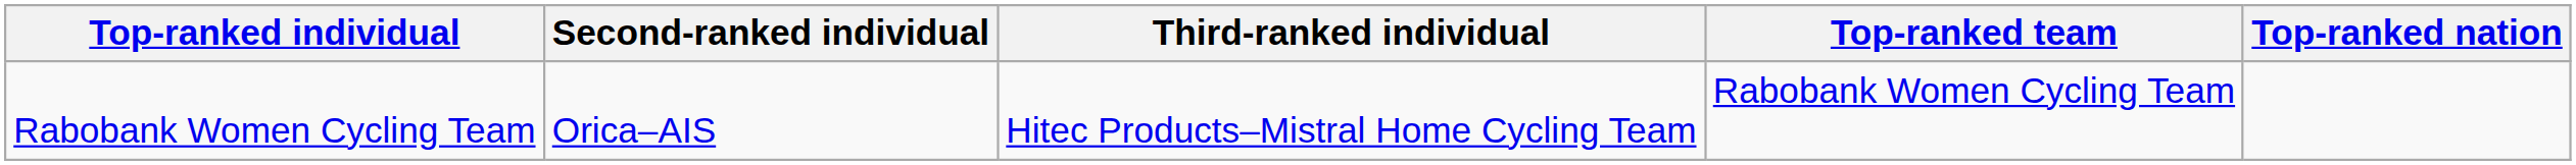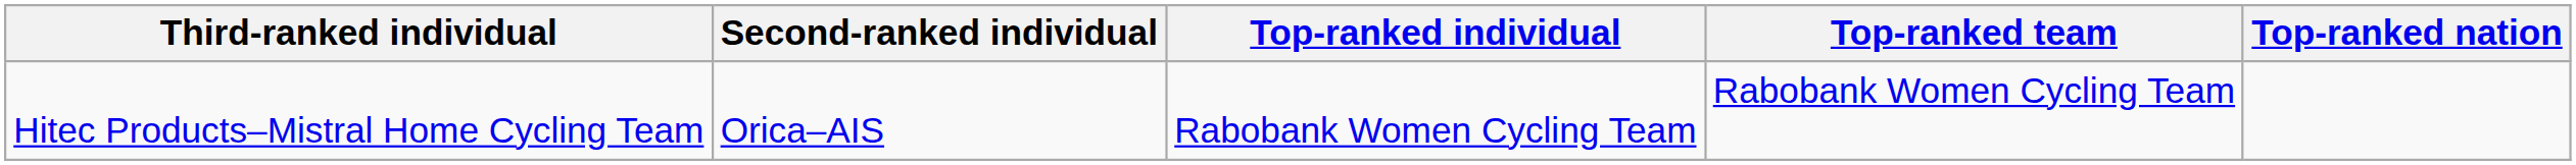columns swapped: Top-ranked individual <-> Third-ranked individual
